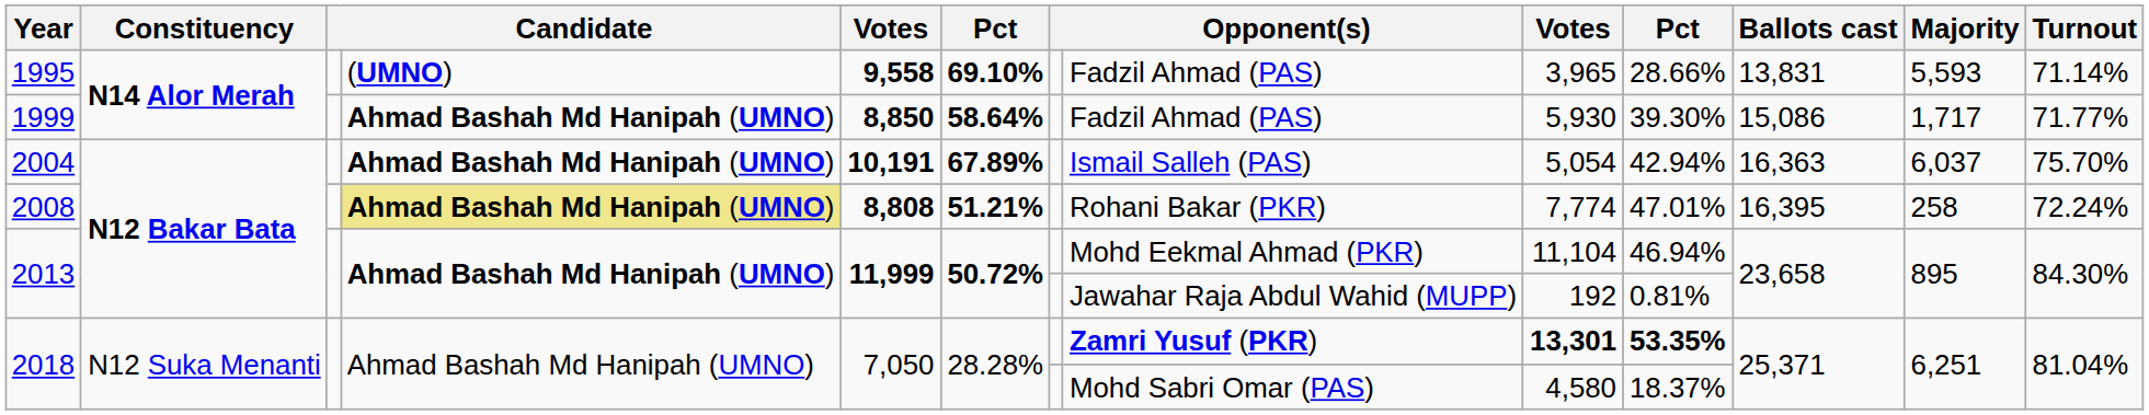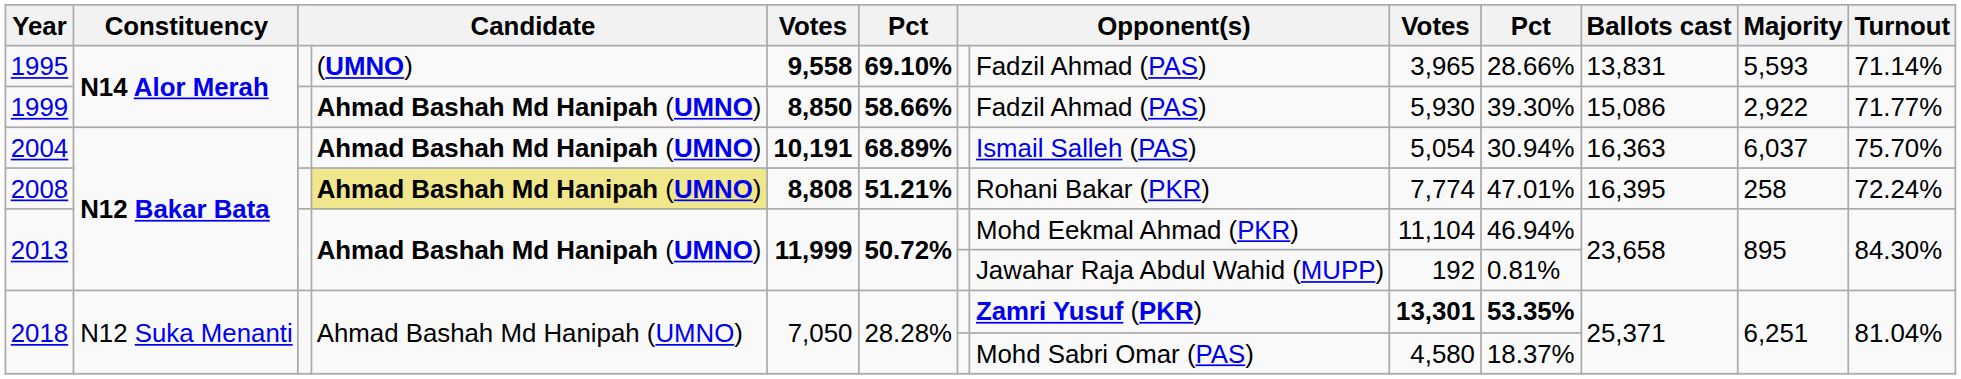1999 | column 6: 58.64% -> 58.66%
1999 | Majority: 1,717 -> 2,922
2004 | column 6: 67.89% -> 68.89%
2004 | column 10: 42.94% -> 30.94%
